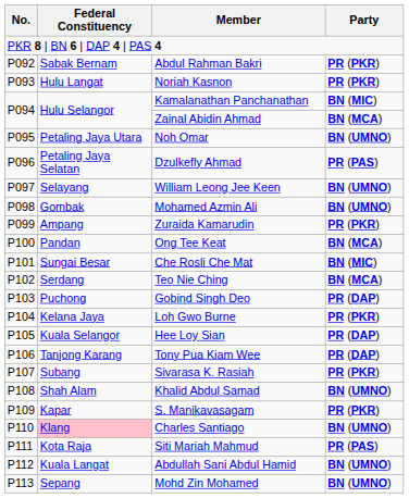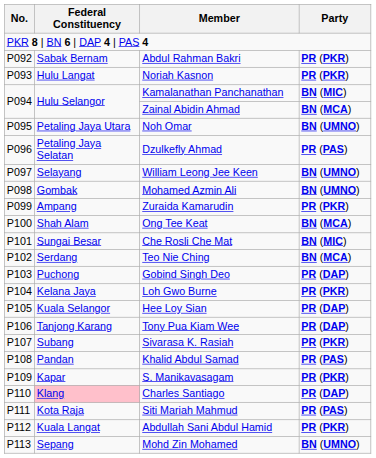Ong Tee Keat | Federal Constituency: Pandan -> Shah Alam
Khalid Abdul Samad | Federal Constituency: Shah Alam -> Pandan
Khalid Abdul Samad | Party: BN (UMNO) -> PR (PAS)
Charles Santiago | Party: BN (UMNO) -> PR (DAP)
Abdullah Sani Abdul Hamid | Party: BN (UMNO) -> PR (PKR)
